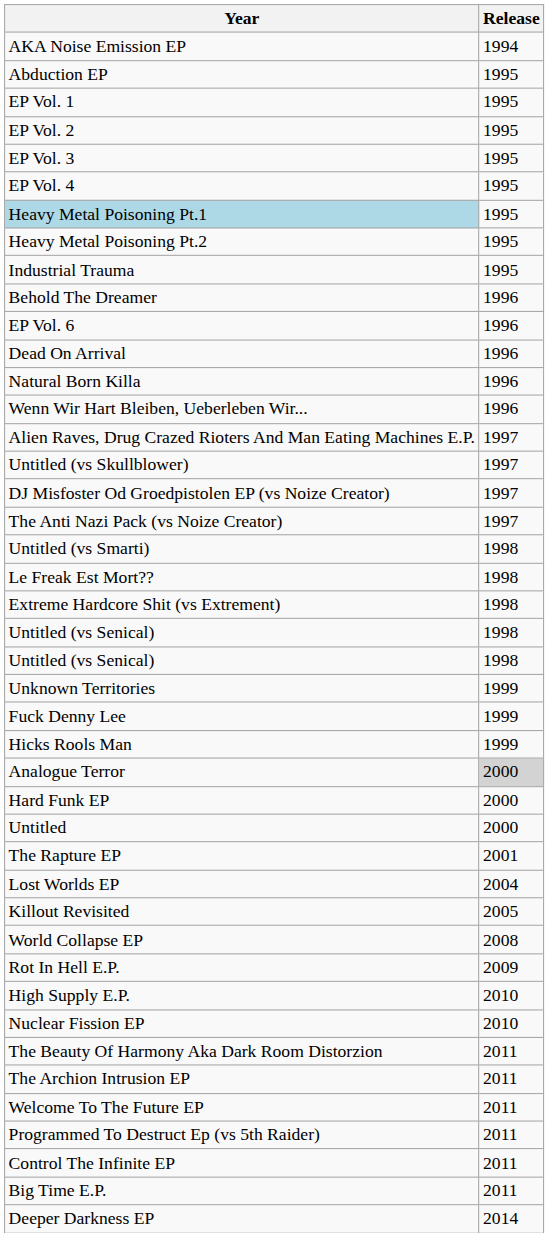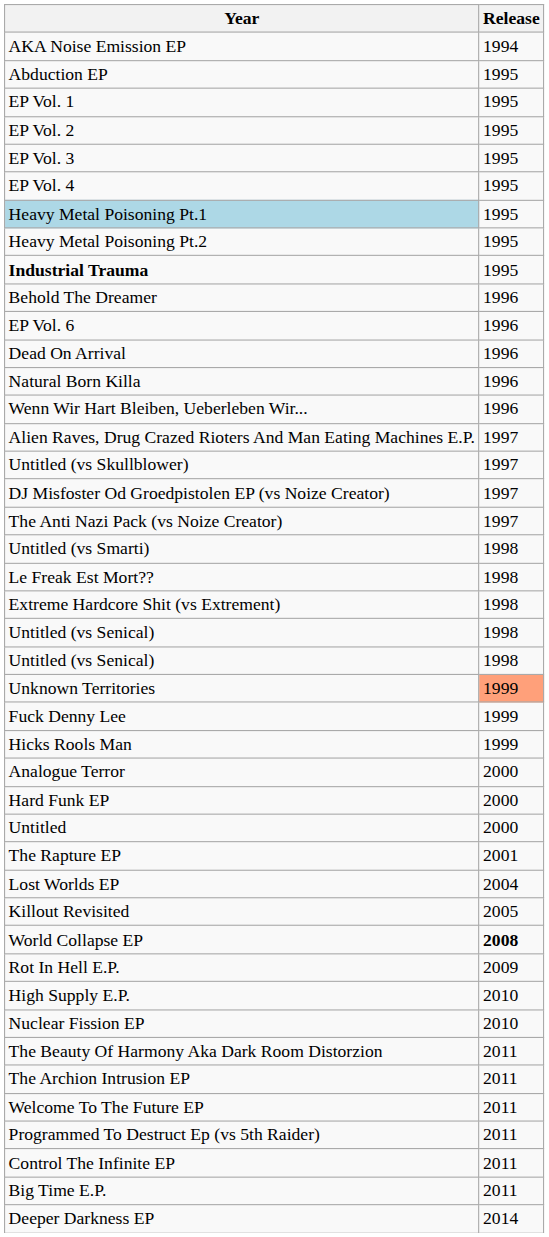row 10 | Year: normal -> bold
row 25 | Release: no background -> lightsalmon background
row 28 | Release: lightgrey background -> no background
row 34 | Release: normal -> bold
